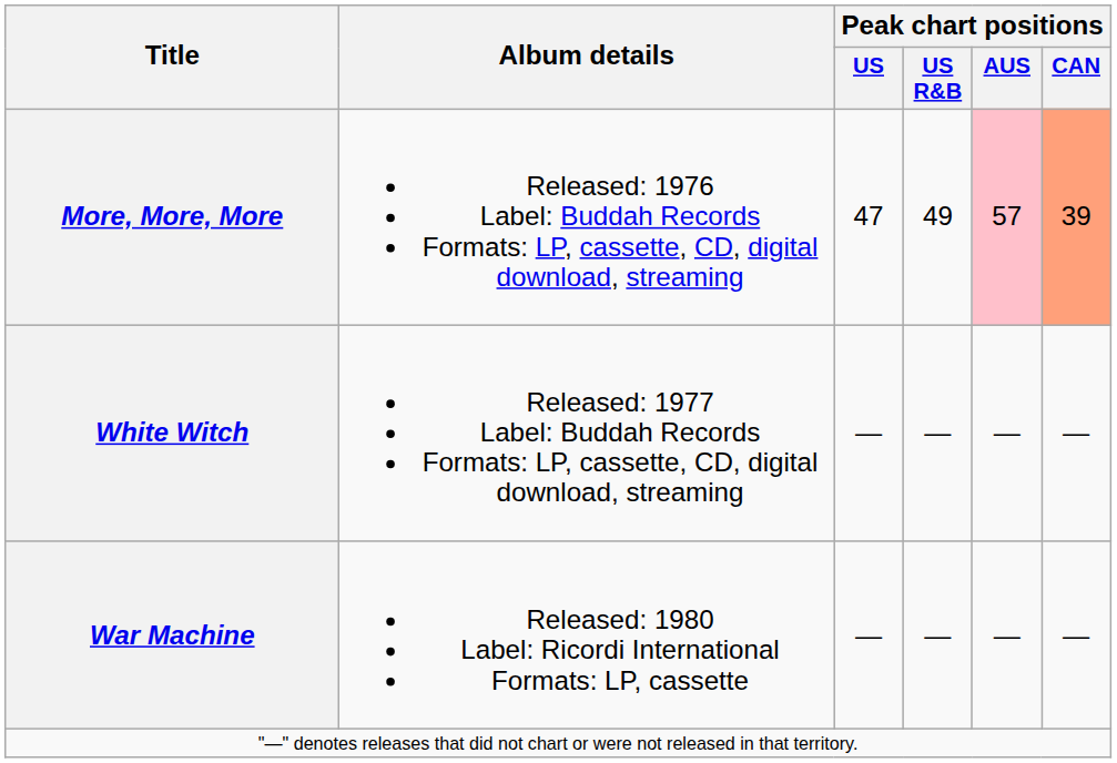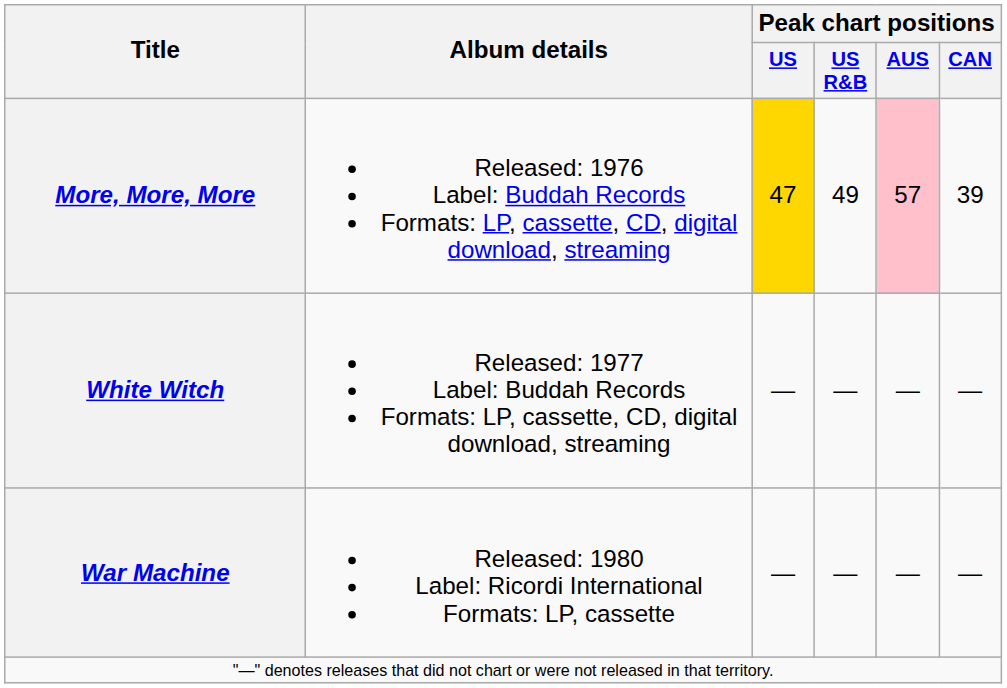More, More, More | Peak chart positions / US: no background -> gold background
More, More, More | Peak chart positions / CAN: lightsalmon background -> no background
